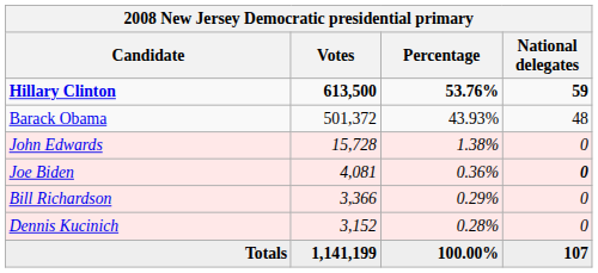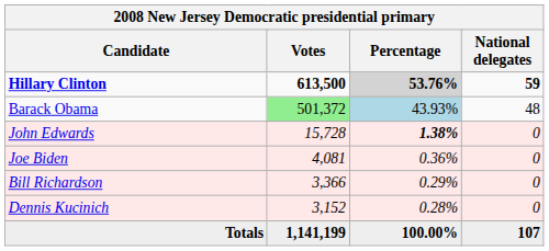Hillary Clinton | Percentage: no background -> lightgrey background
Barack Obama | Votes: no background -> lightgreen background
Barack Obama | Percentage: no background -> lightblue background
John Edwards | Percentage: normal -> bold
Joe Biden | National delegates: bold -> normal
